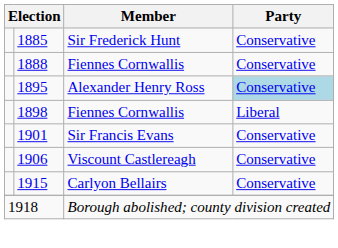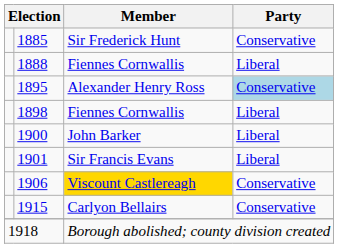1888 | Party: Conservative -> Liberal
+ row: 1900 | John Barker | Liberal
1901 | Party: Conservative -> Liberal
1906 | Member: no background -> gold background
